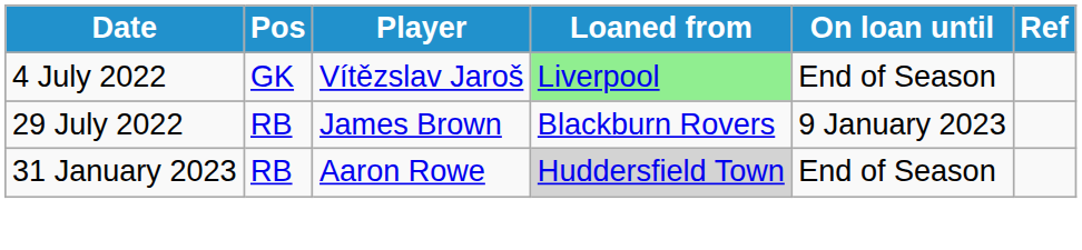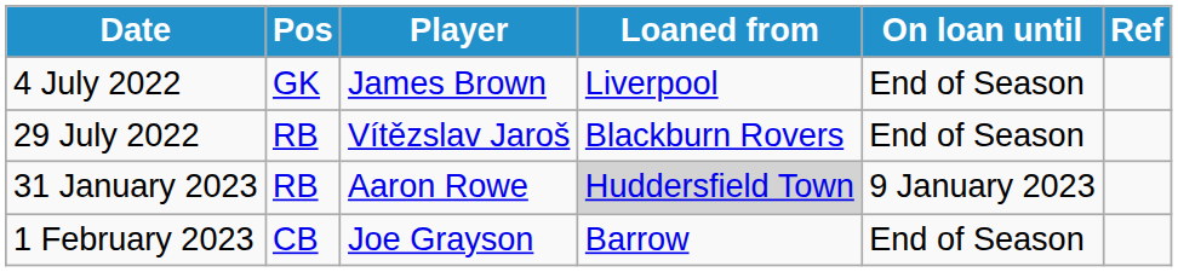4 July 2022 | Player: Vítězslav Jaroš -> James Brown
4 July 2022 | Loaned from: lightgreen background -> no background
29 July 2022 | Player: James Brown -> Vítězslav Jaroš
29 July 2022 | On loan until: 9 January 2023 -> End of Season
31 January 2023 | On loan until: End of Season -> 9 January 2023
+ row: 1 February 2023 | CB | Joe Grayson | Barrow | End of Season
